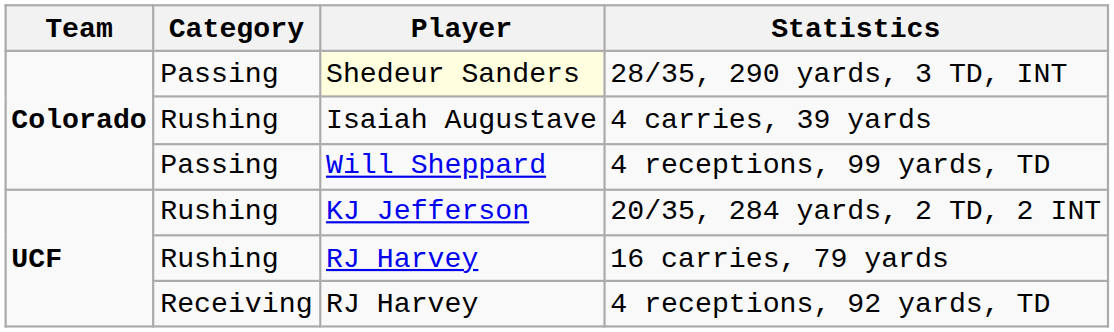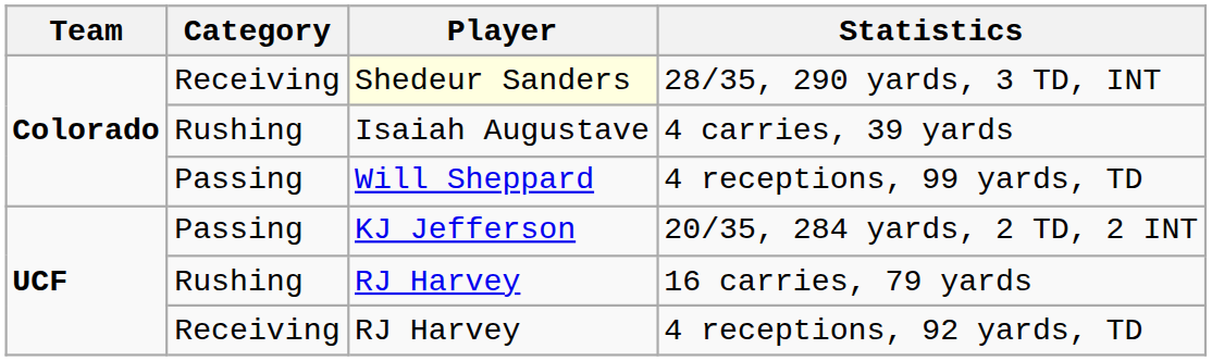28/35, 290 yards, 3 TD, INT | Category: Passing -> Receiving
20/35, 284 yards, 2 TD, 2 INT | Category: Rushing -> Passing
